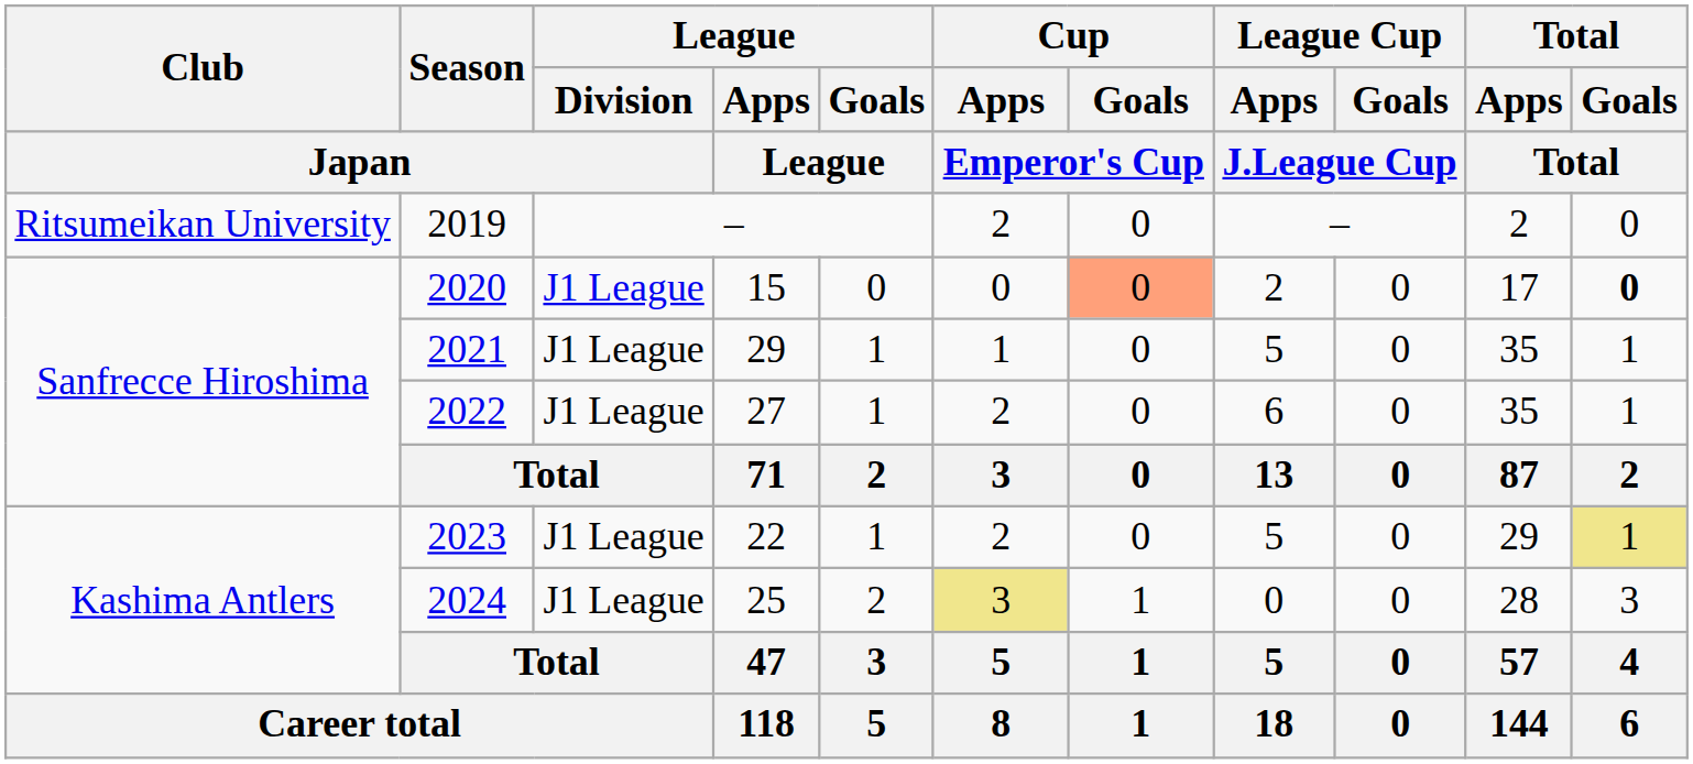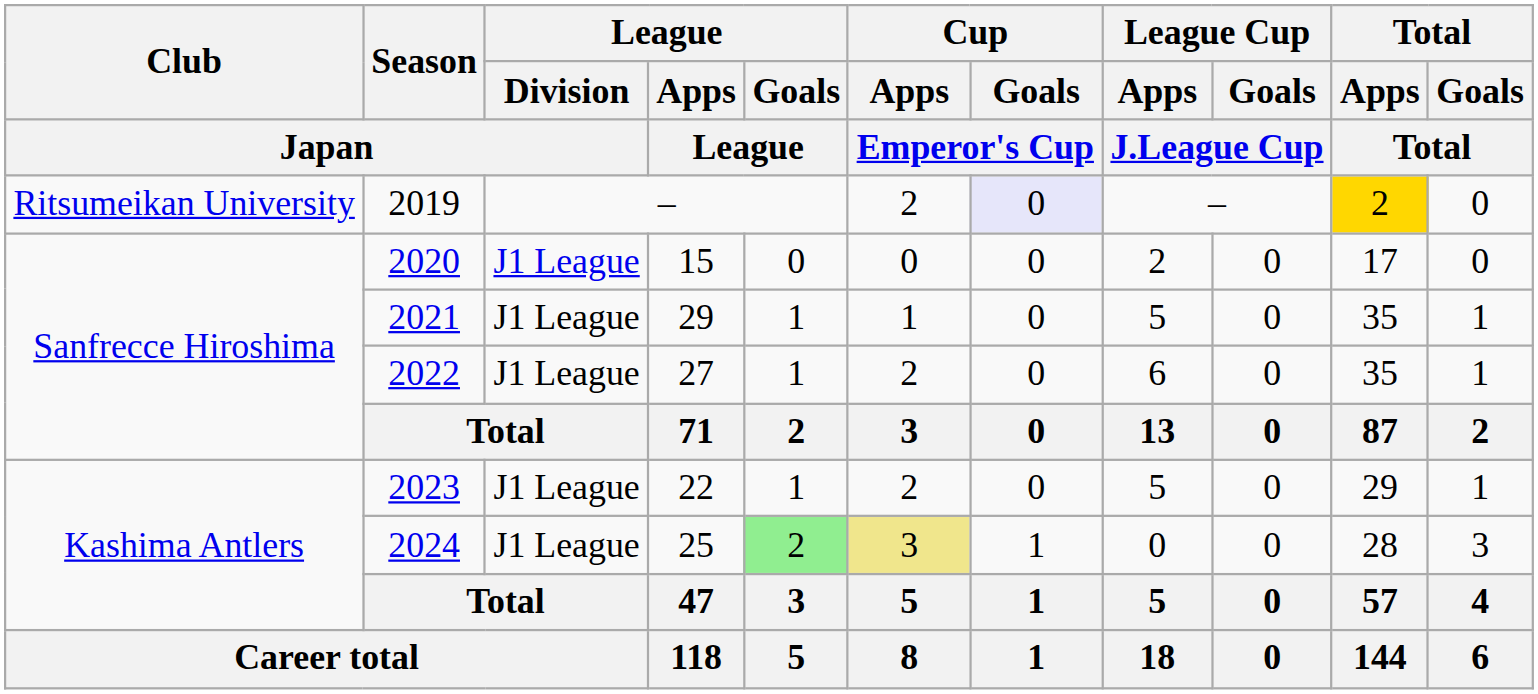2019 | Cup / Goals / Emperor's Cup: no background -> lavender background
2019 | Total / Apps / Total: no background -> gold background
2020 | Cup / Goals / Emperor's Cup: lightsalmon background -> no background
2020 | Total / Goals / Total: bold -> normal
2023 | Total / Goals / Total: khaki background -> no background
2024 | League / Goals / League: no background -> lightgreen background
